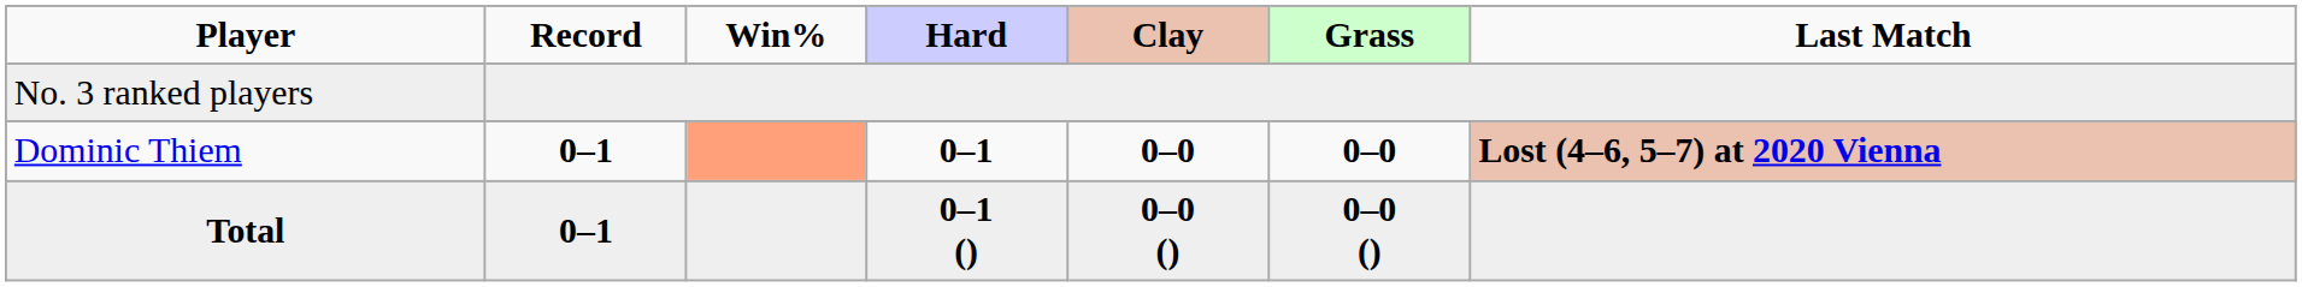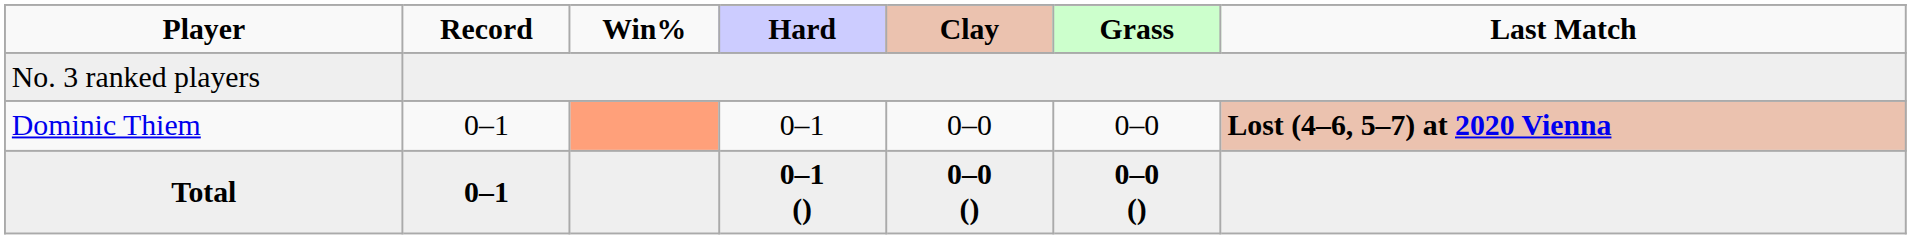Dominic Thiem | Record: bold -> normal
Dominic Thiem | Hard: bold -> normal
Dominic Thiem | Clay: bold -> normal
Dominic Thiem | Grass: bold -> normal
